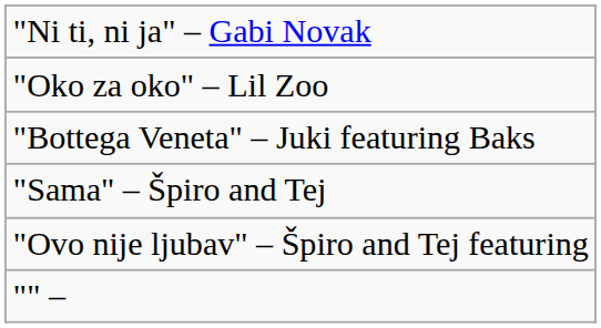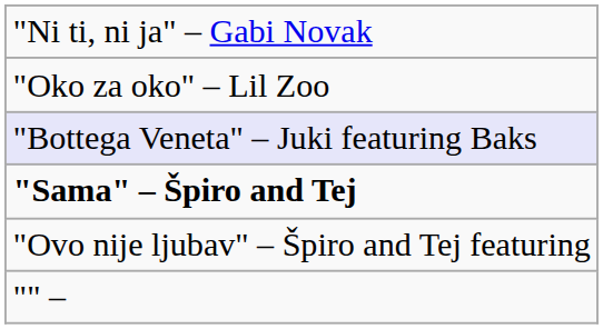row 3 | column 1: no background -> lavender background
row 4 | column 1: normal -> bold
